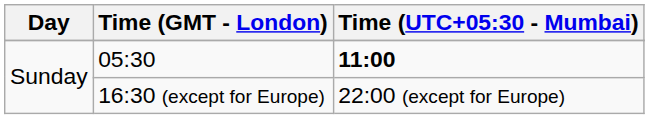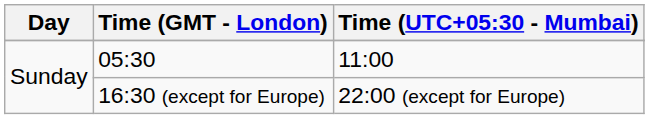05:30 | Time (UTC+05:30 - Mumbai): bold -> normal
